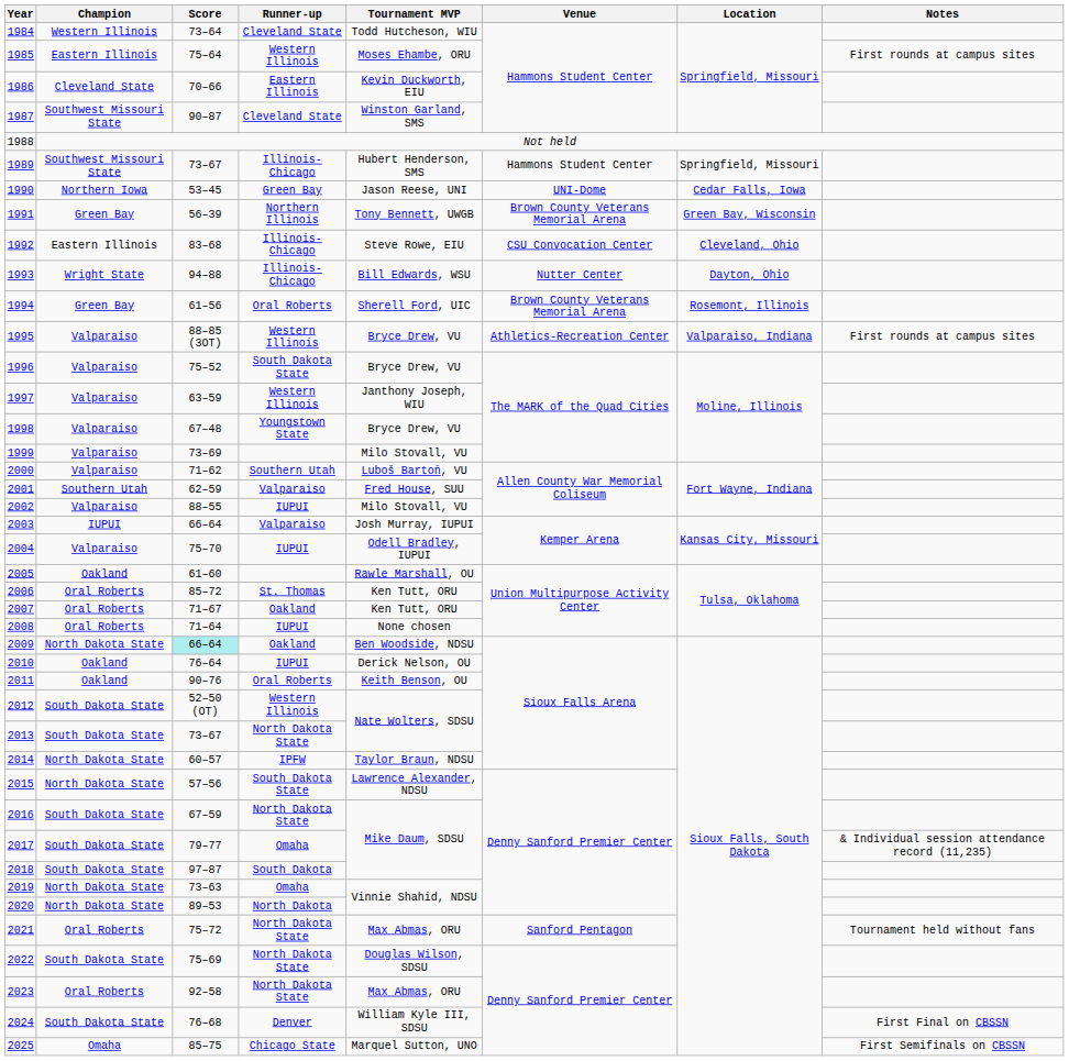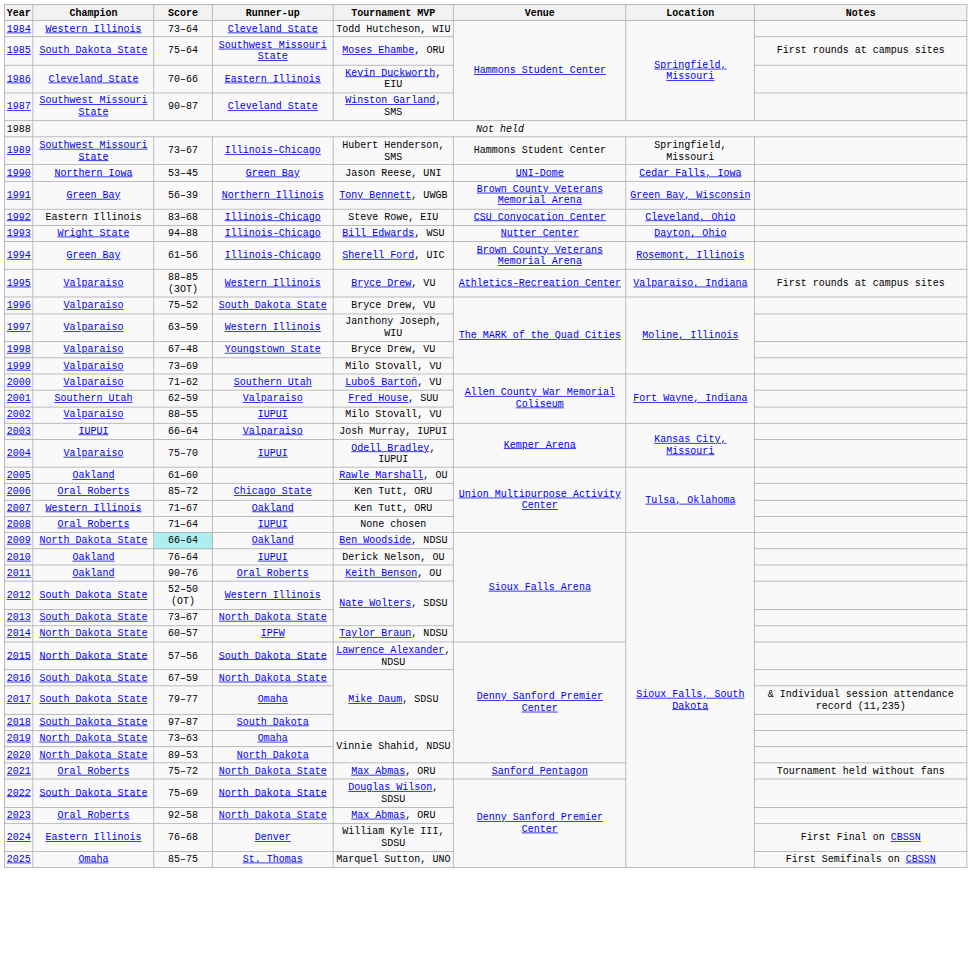1985 | Champion: Eastern Illinois -> South Dakota State
1985 | Runner-up: Western Illinois -> Southwest Missouri State
1994 | Runner-up: Oral Roberts -> Illinois-Chicago
2006 | Runner-up: St. Thomas -> Chicago State
2007 | Champion: Oral Roberts -> Western Illinois
2024 | Champion: South Dakota State -> Eastern Illinois
2025 | Runner-up: Chicago State -> St. Thomas
